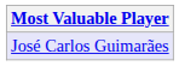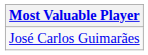row 2 | column 1: lavender background -> no background
